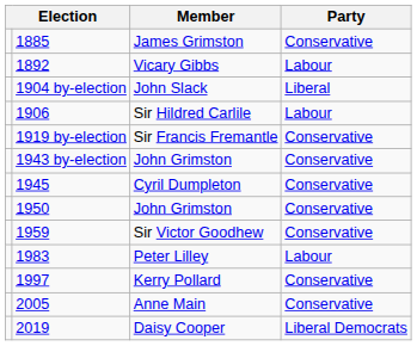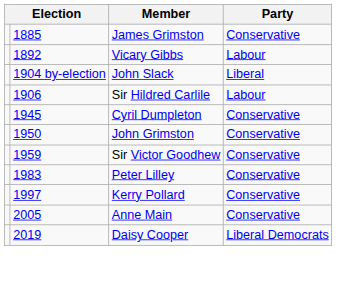- row: 1919 by-election | Sir Francis Fremantle | Conservative
- row: 1943 by-election | John Grimston | Conservative
Peter Lilley | Party: Labour -> Conservative
